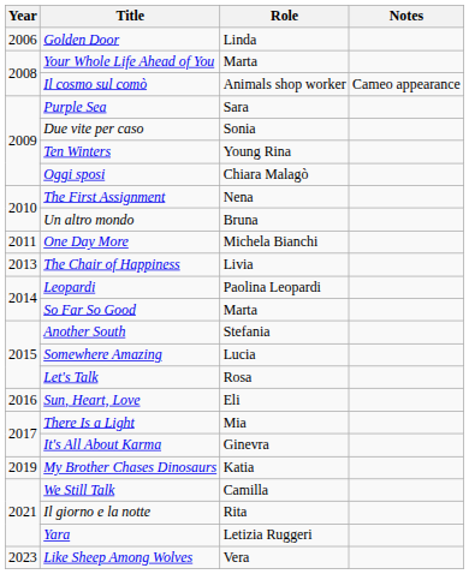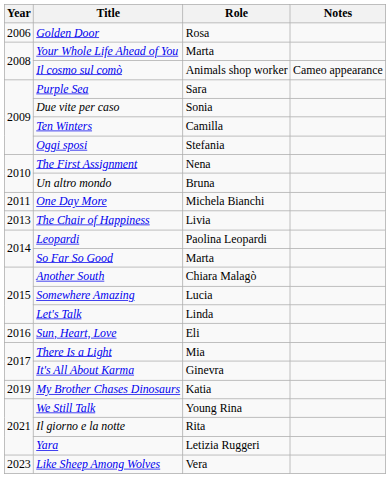Golden Door | Role: Linda -> Rosa
Ten Winters | Role: Young Rina -> Camilla
Oggi sposi | Role: Chiara Malagò -> Stefania
Another South | Role: Stefania -> Chiara Malagò
Let's Talk | Role: Rosa -> Linda
We Still Talk | Role: Camilla -> Young Rina
